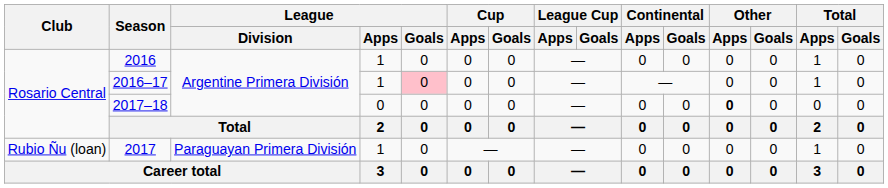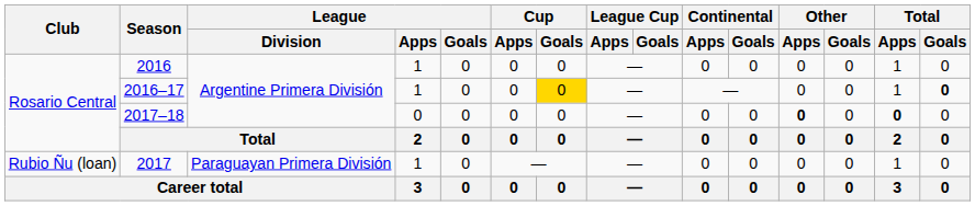2016–17 | League / Goals: pink background -> no background
2016–17 | Cup / Goals: no background -> gold background
2016–17 | Total / Goals: normal -> bold
2017–18 | Total / Apps: normal -> bold
